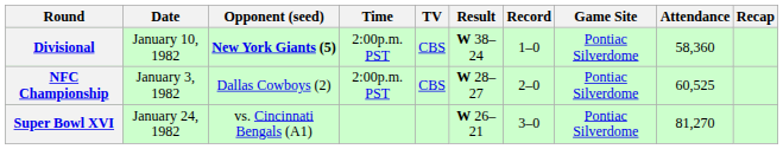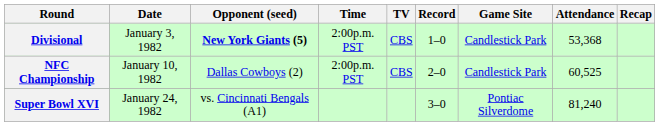- column: Result | W 38–24 | W 28–27 | W 26–21
Divisional | Date: January 10, 1982 -> January 3, 1982
Divisional | Game Site: Pontiac Silverdome -> Candlestick Park
Divisional | Attendance: 58,360 -> 53,368
NFC Championship | Date: January 3, 1982 -> January 10, 1982
NFC Championship | Game Site: Pontiac Silverdome -> Candlestick Park
Super Bowl XVI | Attendance: 81,270 -> 81,240
